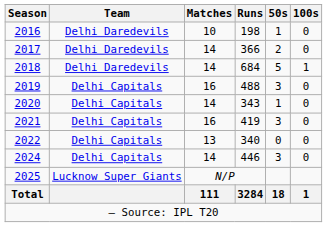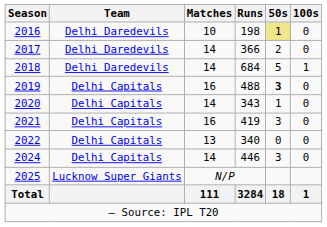2016 | 50s: no background -> khaki background
2019 | 50s: normal -> bold
